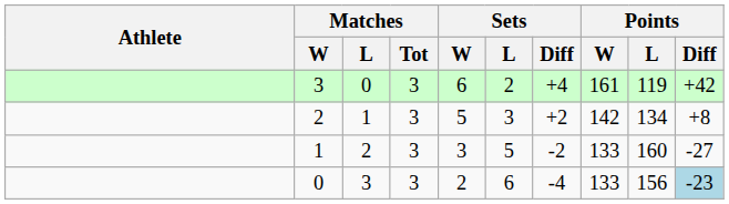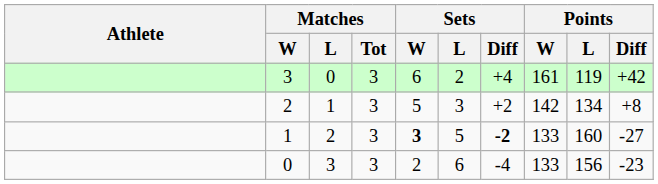row 5 | Sets / W: normal -> bold
row 5 | Sets / Diff: normal -> bold
row 6 | Points / Diff: lightblue background -> no background
